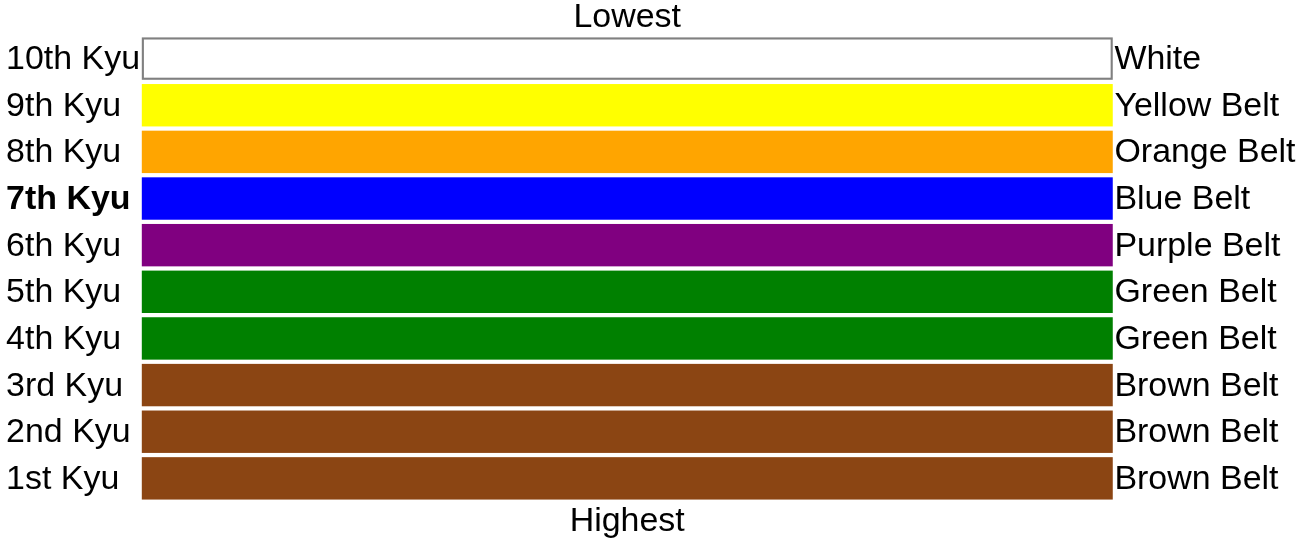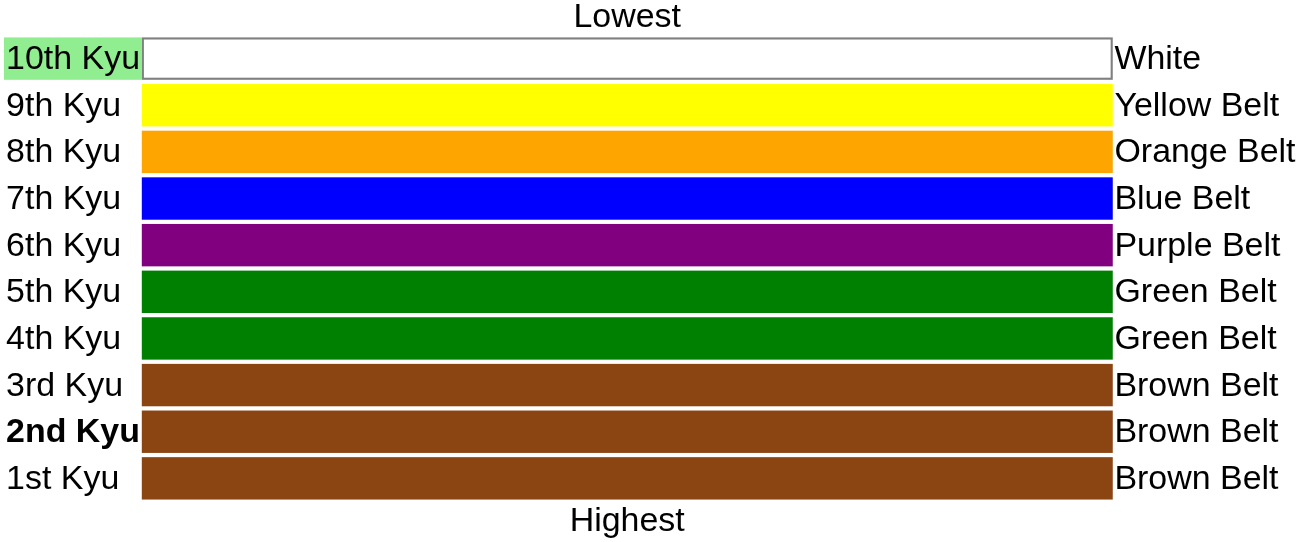10th Kyu | column 1: no background -> lightgreen background
7th Kyu | column 1: bold -> normal
2nd Kyu | column 1: normal -> bold
